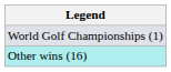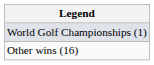row 3 | column 1: paleturquoise background -> no background
